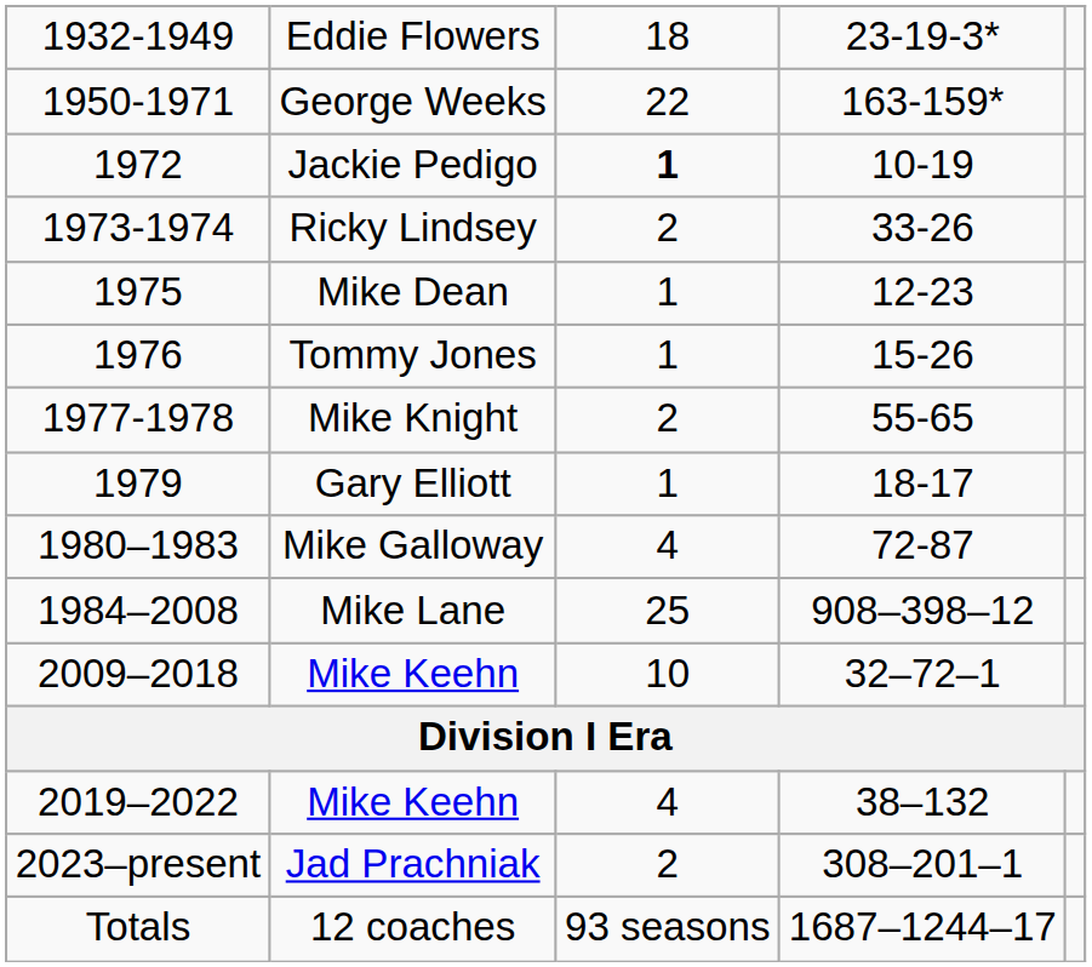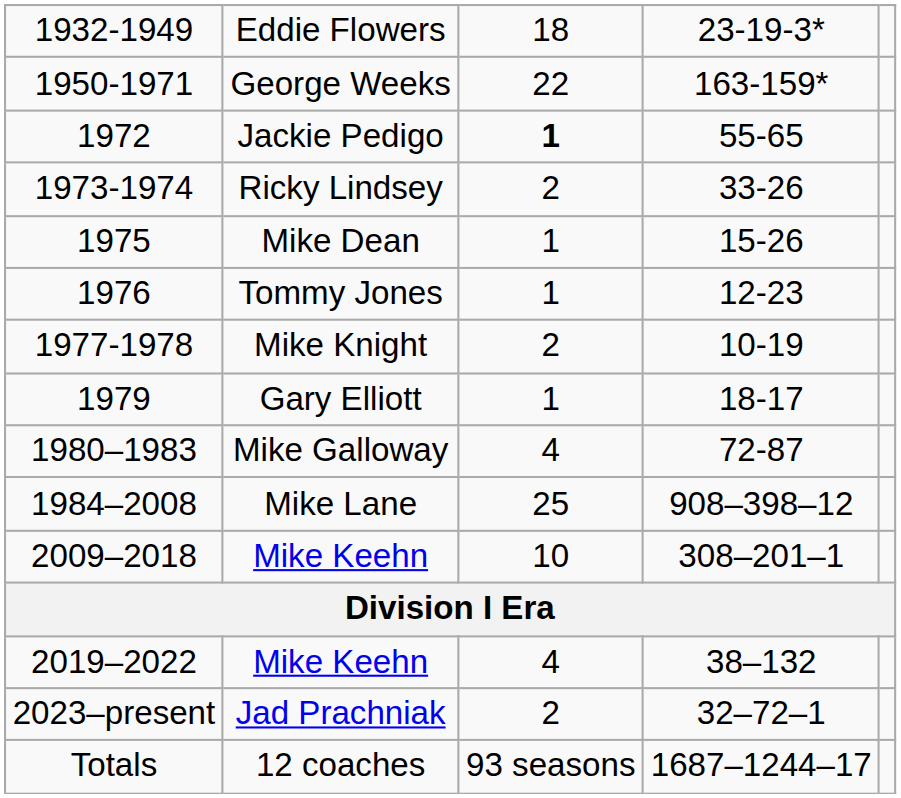Jackie Pedigo | column 4: 10-19 -> 55-65
Mike Dean | column 4: 12-23 -> 15-26
Tommy Jones | column 4: 15-26 -> 12-23
Mike Knight | column 4: 55-65 -> 10-19
2009–2018 / Mike Keehn | column 4: 32–72–1 -> 308–201–1
Jad Prachniak | column 4: 308–201–1 -> 32–72–1
